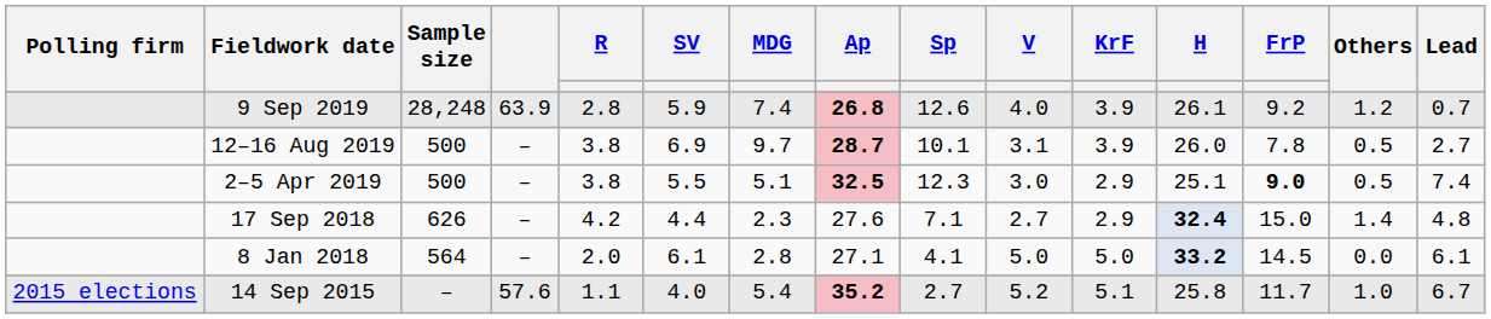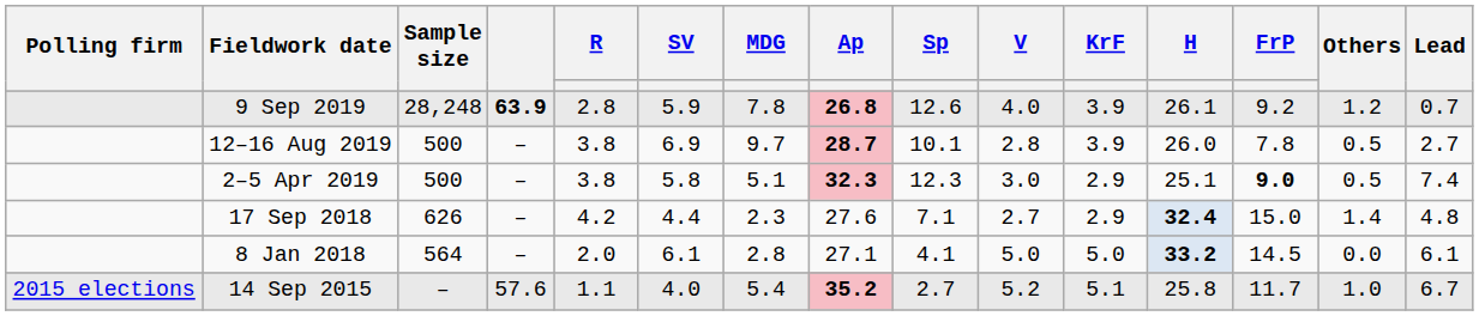9 Sep 2019 | column 4: normal -> bold
9 Sep 2019 | MDG: 7.4 -> 7.8
12–16 Aug 2019 | V: 3.1 -> 2.8
2–5 Apr 2019 | SV: 5.5 -> 5.8
2–5 Apr 2019 | Ap: 32.5 -> 32.3
